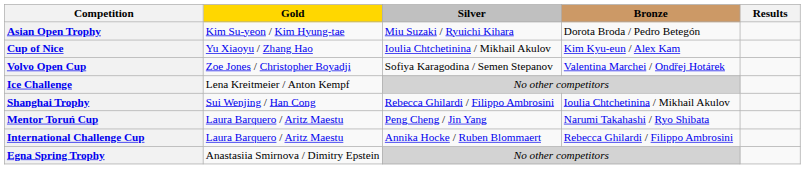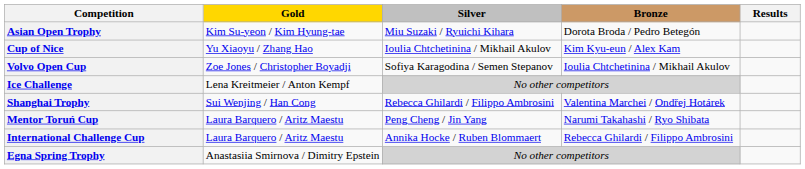Volvo Open Cup | Bronze: Valentina Marchei / Ondřej Hotárek -> Ioulia Chtchetinina / Mikhail Akulov
Shanghai Trophy | Bronze: Ioulia Chtchetinina / Mikhail Akulov -> Valentina Marchei / Ondřej Hotárek
